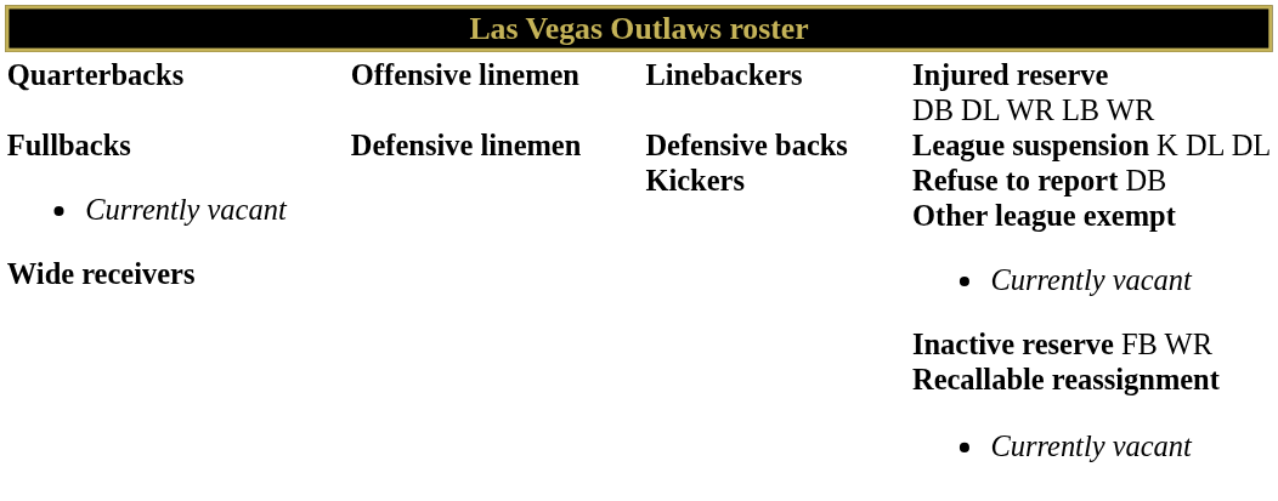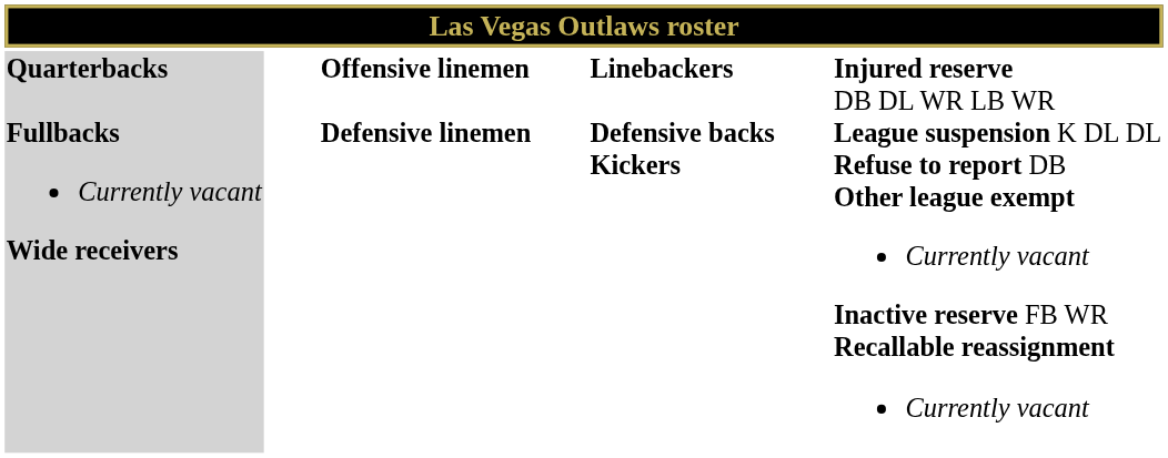Quarterbacks Fullbacks Currently vacant Wide receivers | column 1: no background -> lightgrey background
